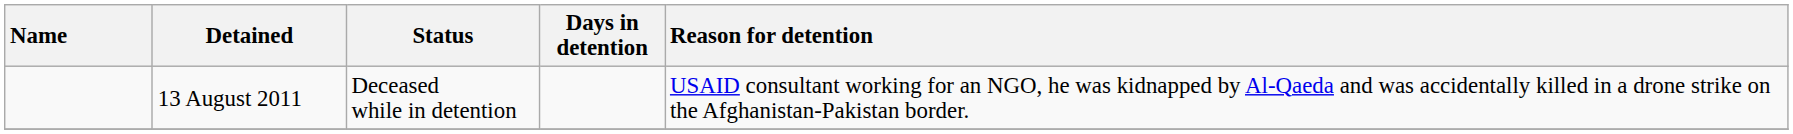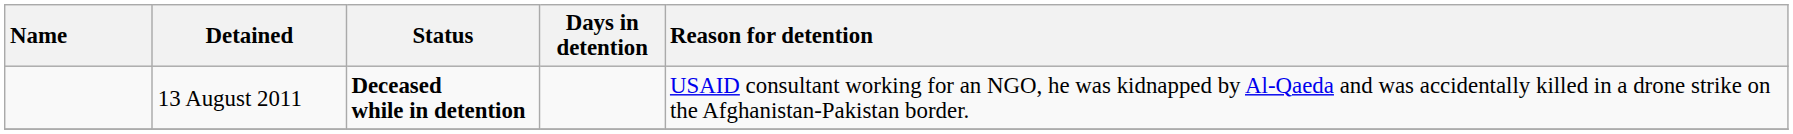13 August 2011 | Status: normal -> bold
